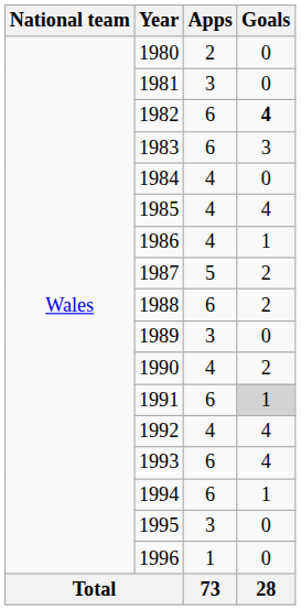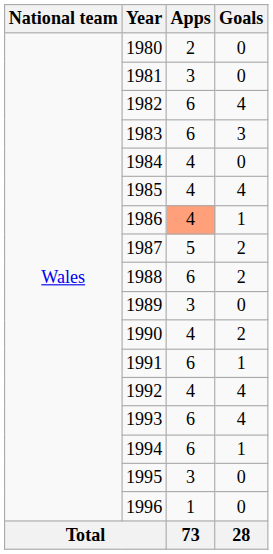1982 | Goals: bold -> normal
1986 | Apps: no background -> lightsalmon background
1991 | Goals: lightgrey background -> no background
